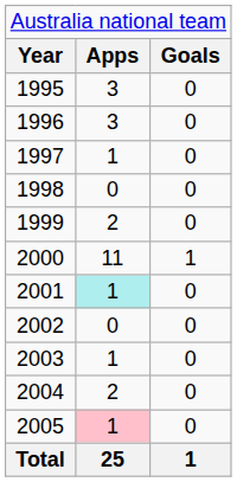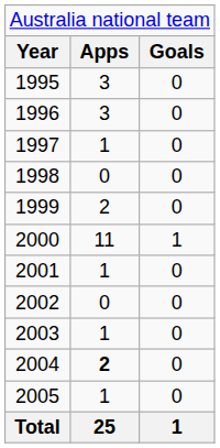2001 | column 2: paleturquoise background -> no background
2004 | column 2: normal -> bold
2005 | column 2: pink background -> no background
